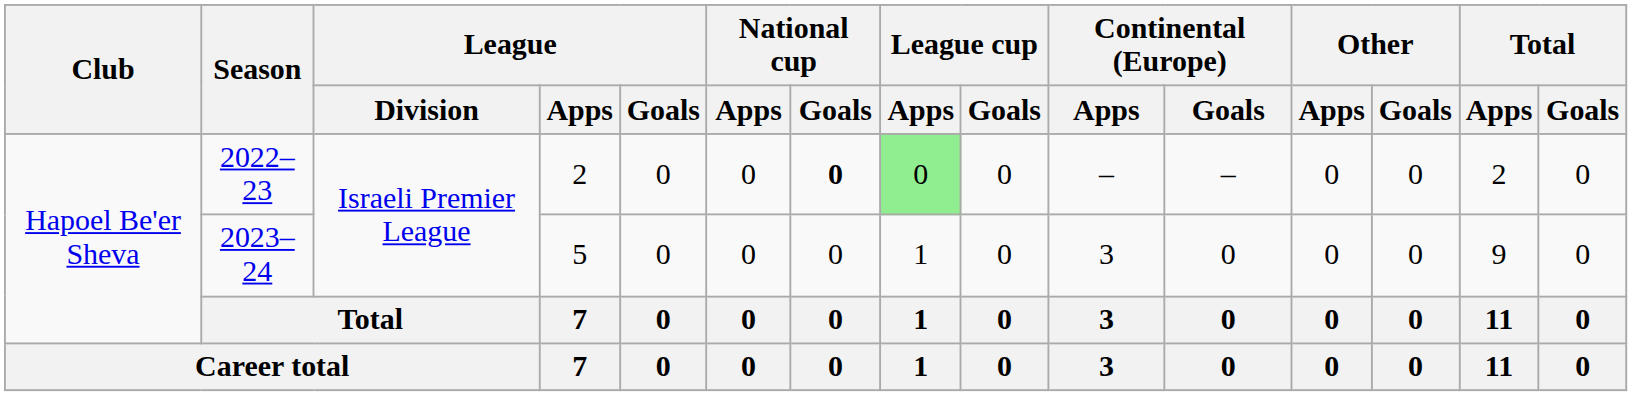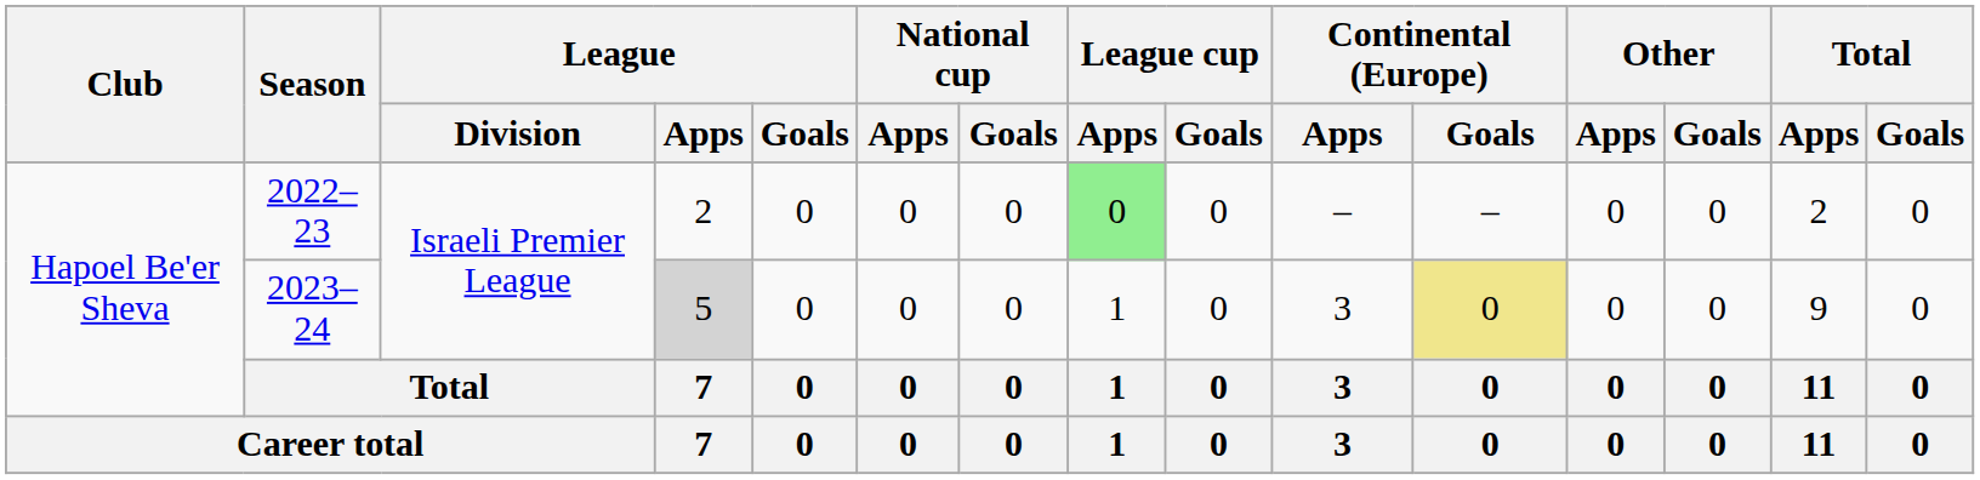2022–23 | National cup / Goals: bold -> normal
2023–24 | League / Apps: no background -> lightgrey background
2023–24 | Continental (Europe) / Goals: no background -> khaki background
